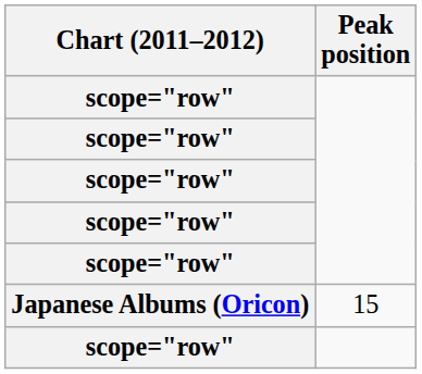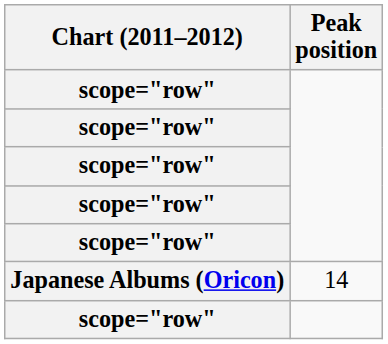Japanese Albums (Oricon) | Peak position: 15 -> 14
